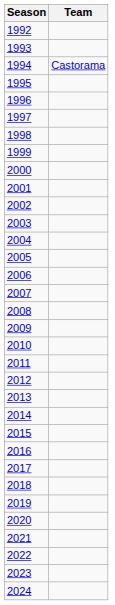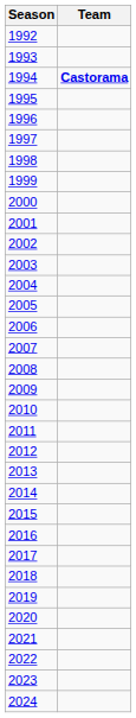1994 | Team: normal -> bold
